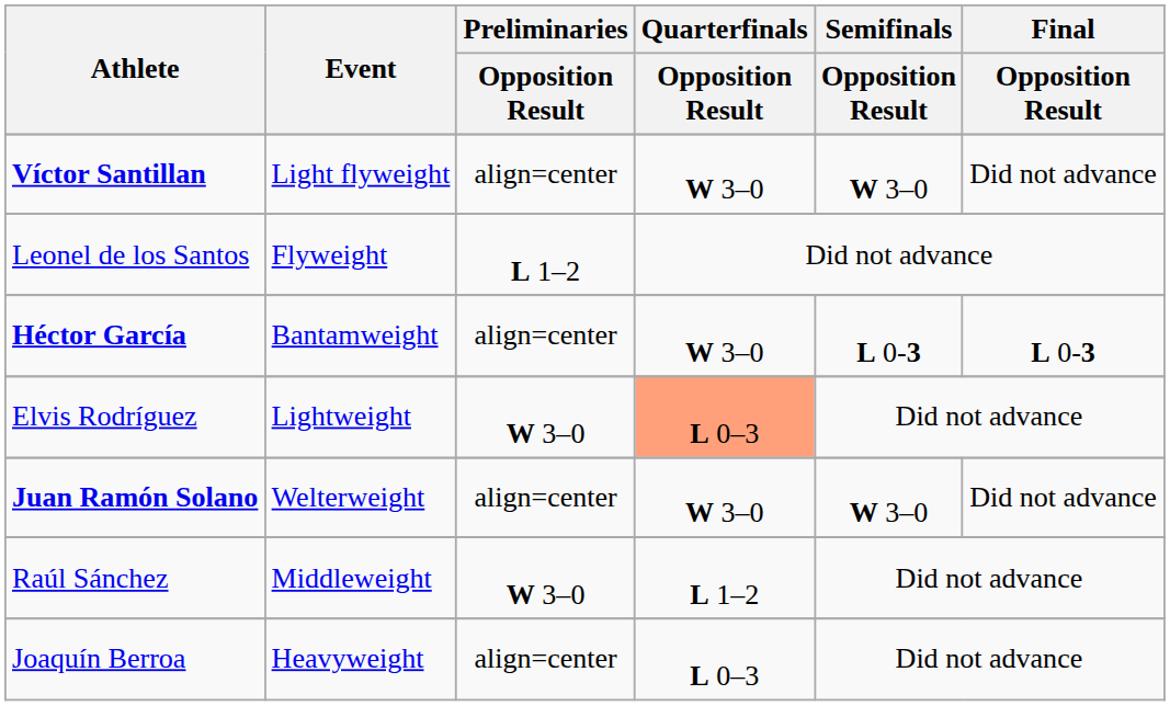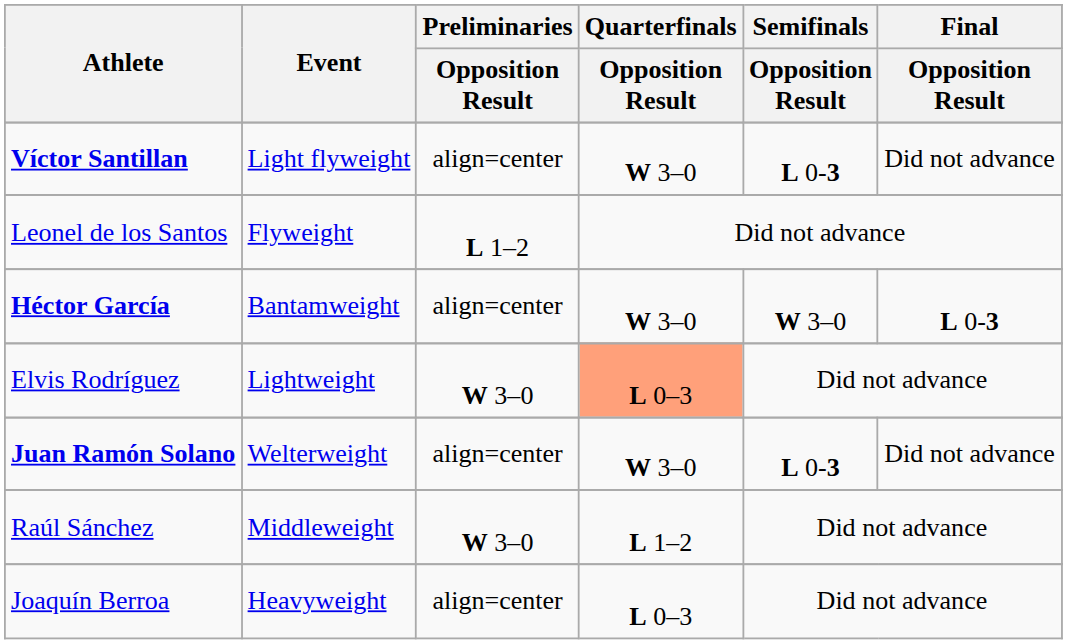Víctor Santillan | Semifinals / Opposition Result: W 3–0 -> L 0-3
Héctor García | Semifinals / Opposition Result: L 0-3 -> W 3–0
Juan Ramón Solano | Semifinals / Opposition Result: W 3–0 -> L 0-3
